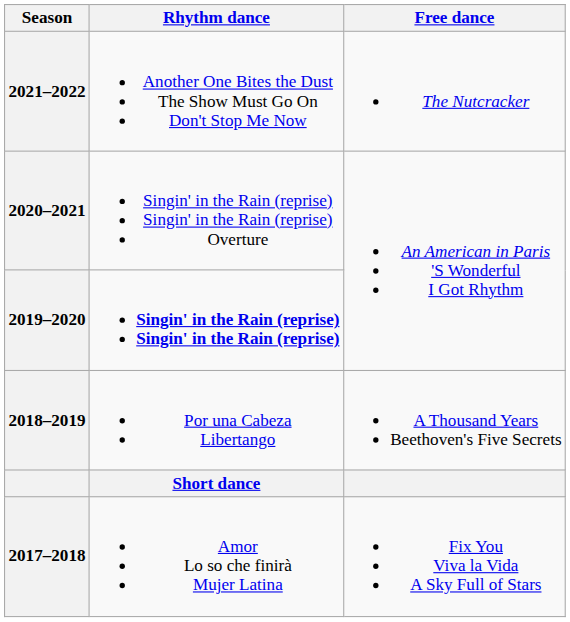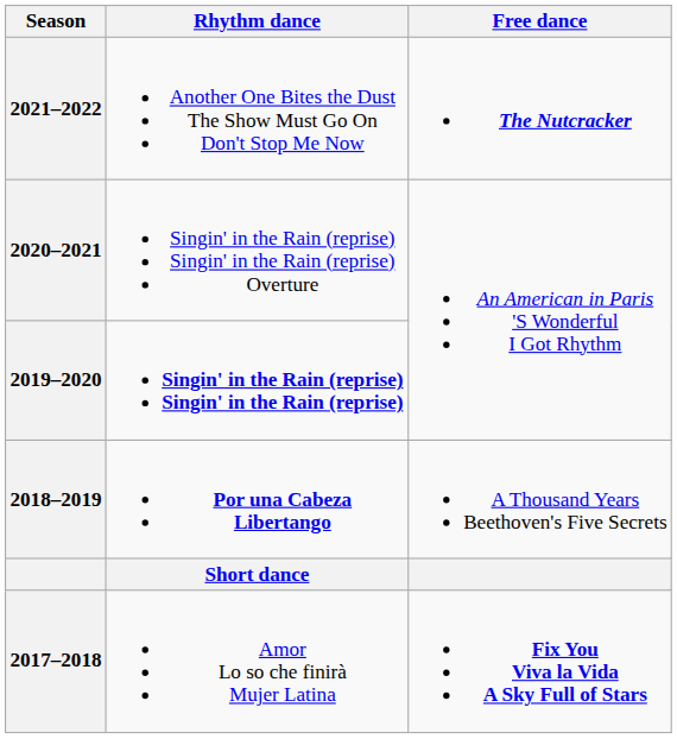2021–2022 | Free dance: normal -> bold
2018–2019 | Rhythm dance: normal -> bold
2017–2018 | Free dance: normal -> bold
